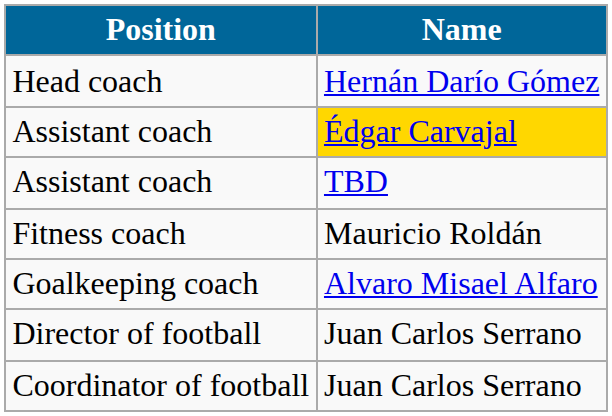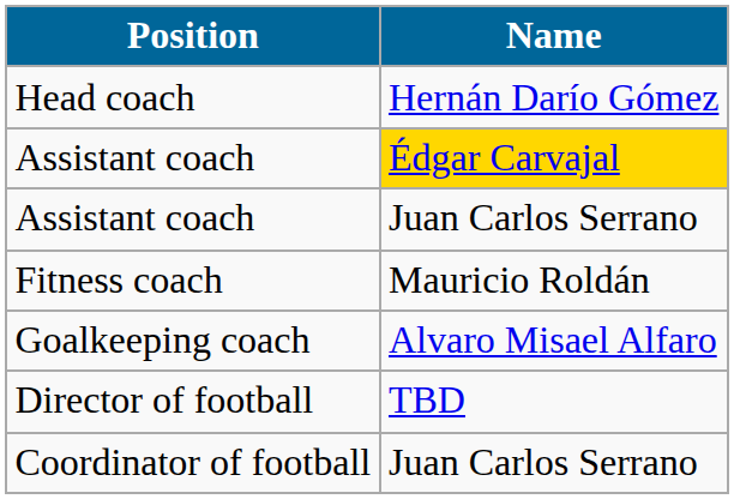row 4 | Name: TBD -> Juan Carlos Serrano
row 7 | Name: Juan Carlos Serrano -> TBD
